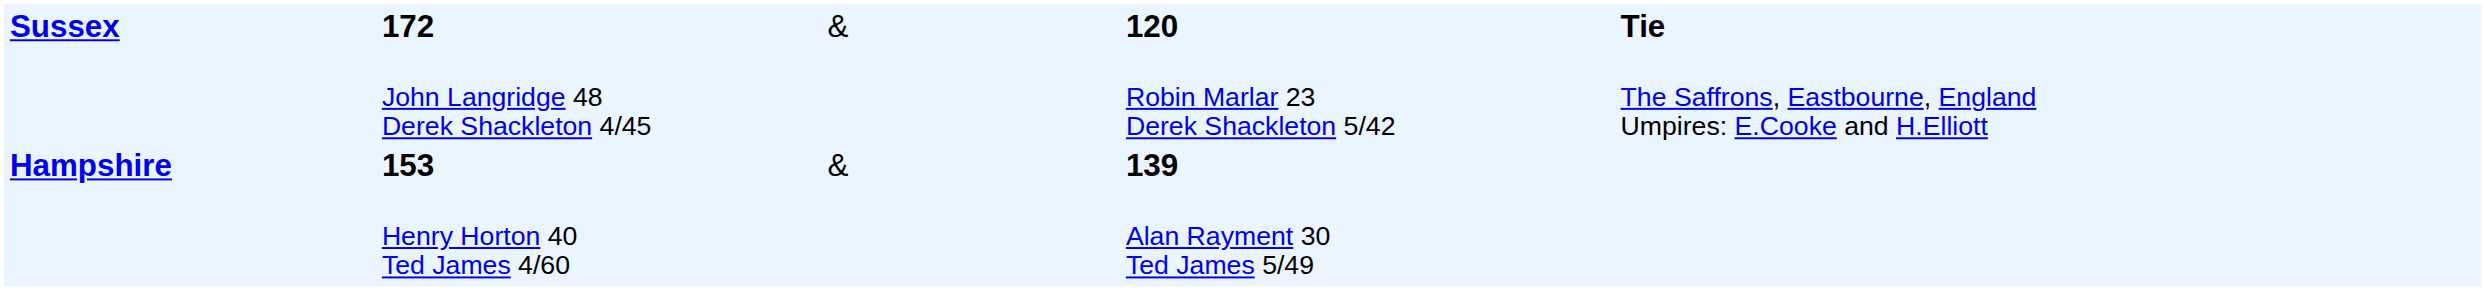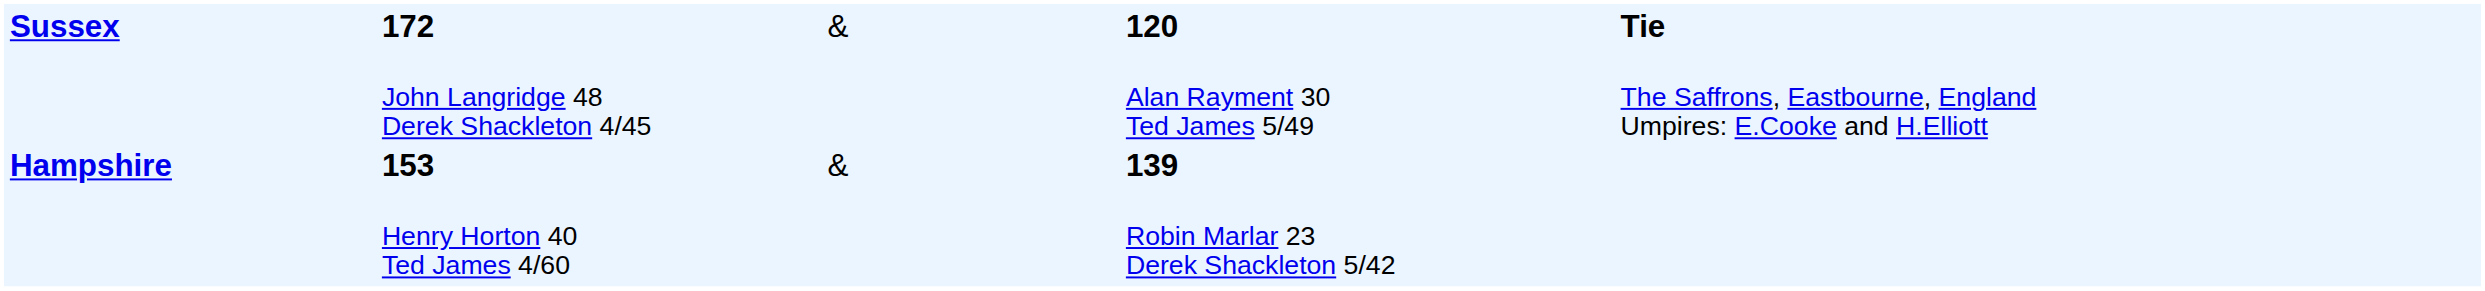John Langridge 48 Derek Shackleton 4/45 | column 4: Robin Marlar 23 Derek Shackleton 5/42 -> Alan Rayment 30 Ted James 5/49
Henry Horton 40 Ted James 4/60 | column 4: Alan Rayment 30 Ted James 5/49 -> Robin Marlar 23 Derek Shackleton 5/42
